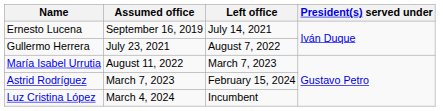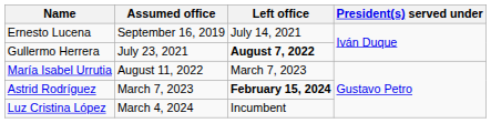Gullermo Herrera | Left office: normal -> bold
Astrid Rodríguez | Left office: normal -> bold
